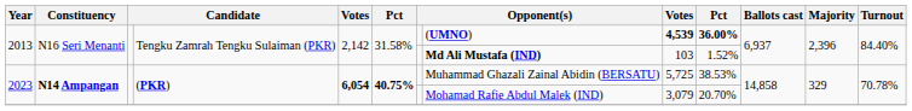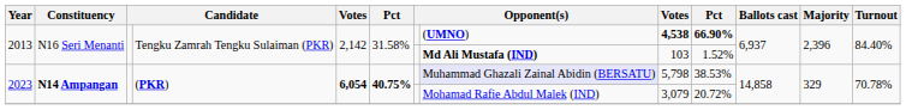row 2 | column 9: 4,539 -> 4,538
row 2 | column 10: 36.00% -> 66.90%
row 4 | column 8: no background -> lavender background
row 4 | column 9: 5,725 -> 5,798
row 5 | column 10: 20.70% -> 20.72%
